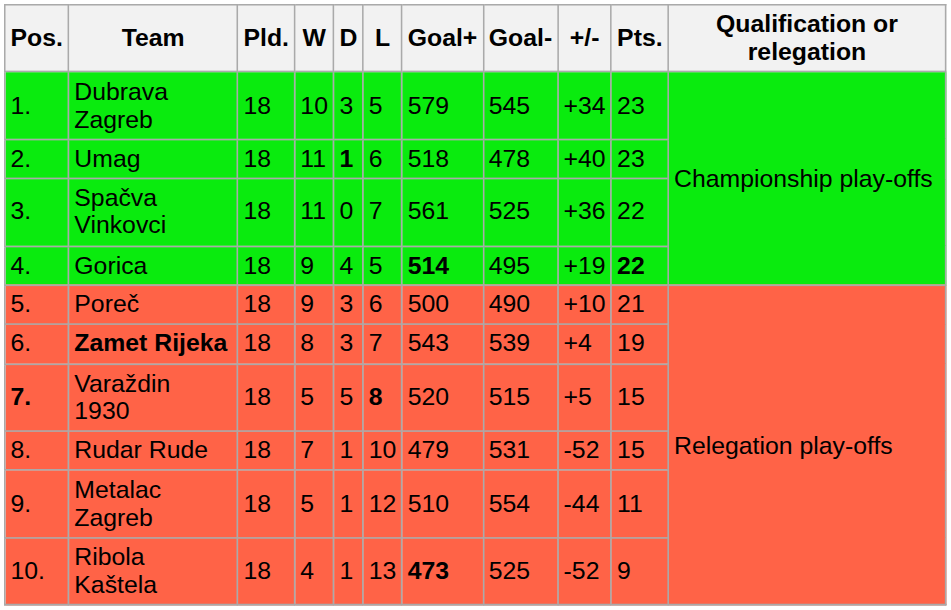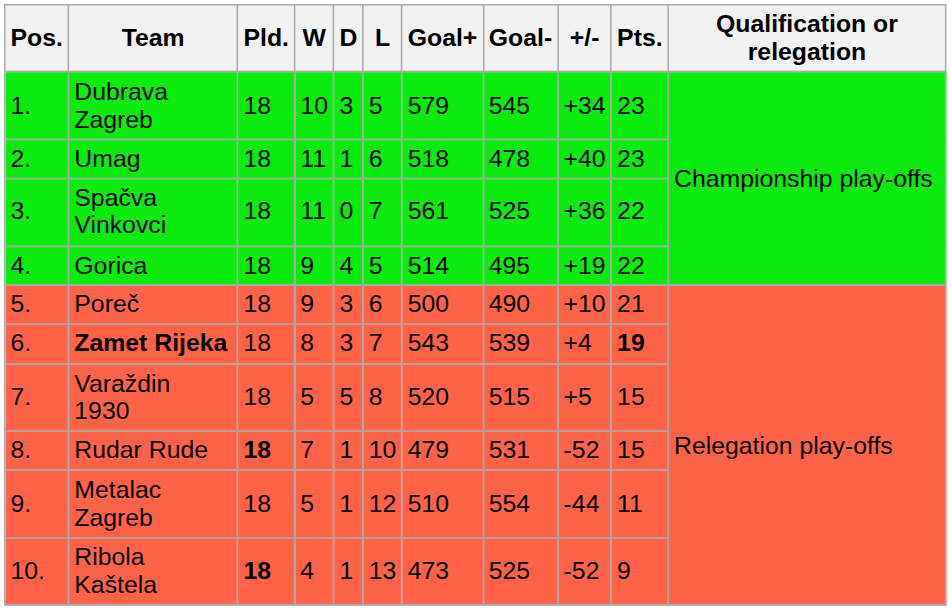Umag | D: bold -> normal
Gorica | Goal+: bold -> normal
Gorica | Pts.: bold -> normal
Zamet Rijeka | Pts.: normal -> bold
Varaždin 1930 | Pos.: bold -> normal
Varaždin 1930 | L: bold -> normal
Rudar Rude | Pld.: normal -> bold
Ribola Kaštela | Pld.: normal -> bold
Ribola Kaštela | Goal+: bold -> normal
